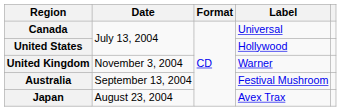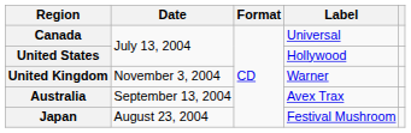Australia | Label: Festival Mushroom -> Avex Trax
Japan | Label: Avex Trax -> Festival Mushroom
